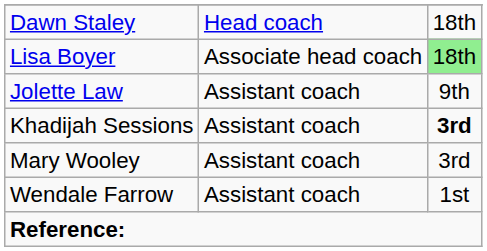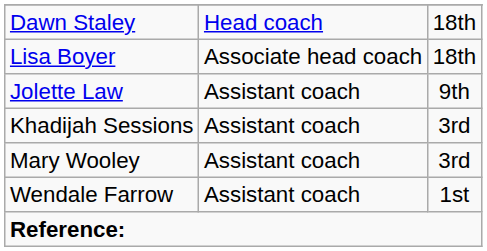Lisa Boyer | column 3: lightgreen background -> no background
Khadijah Sessions | column 3: bold -> normal
